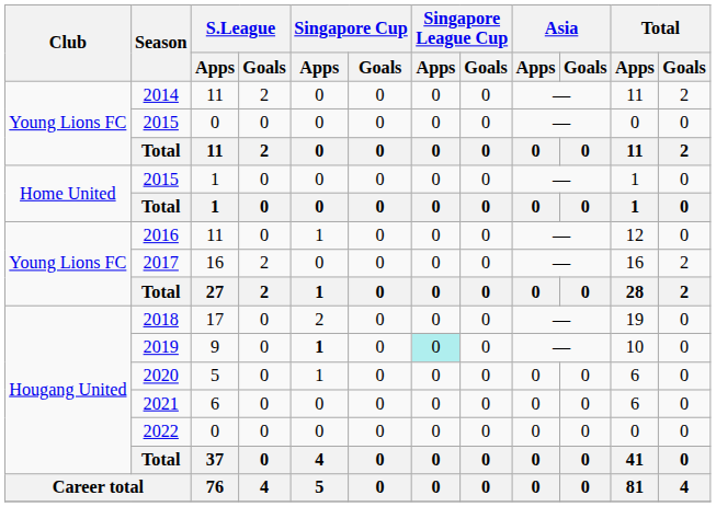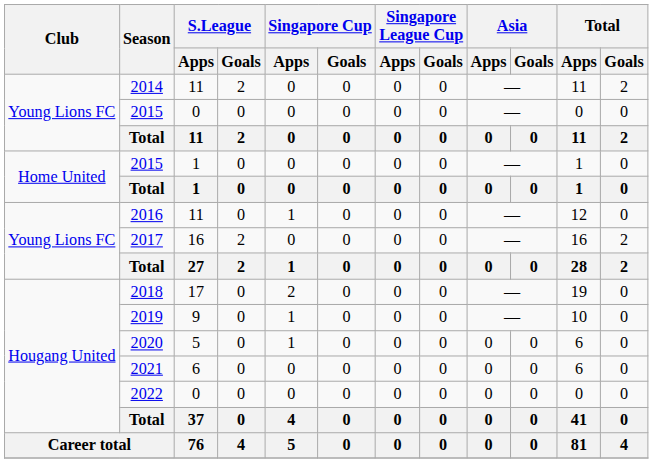2019 | Singapore Cup / Apps: bold -> normal
2019 | Singapore League Cup / Apps: paleturquoise background -> no background
